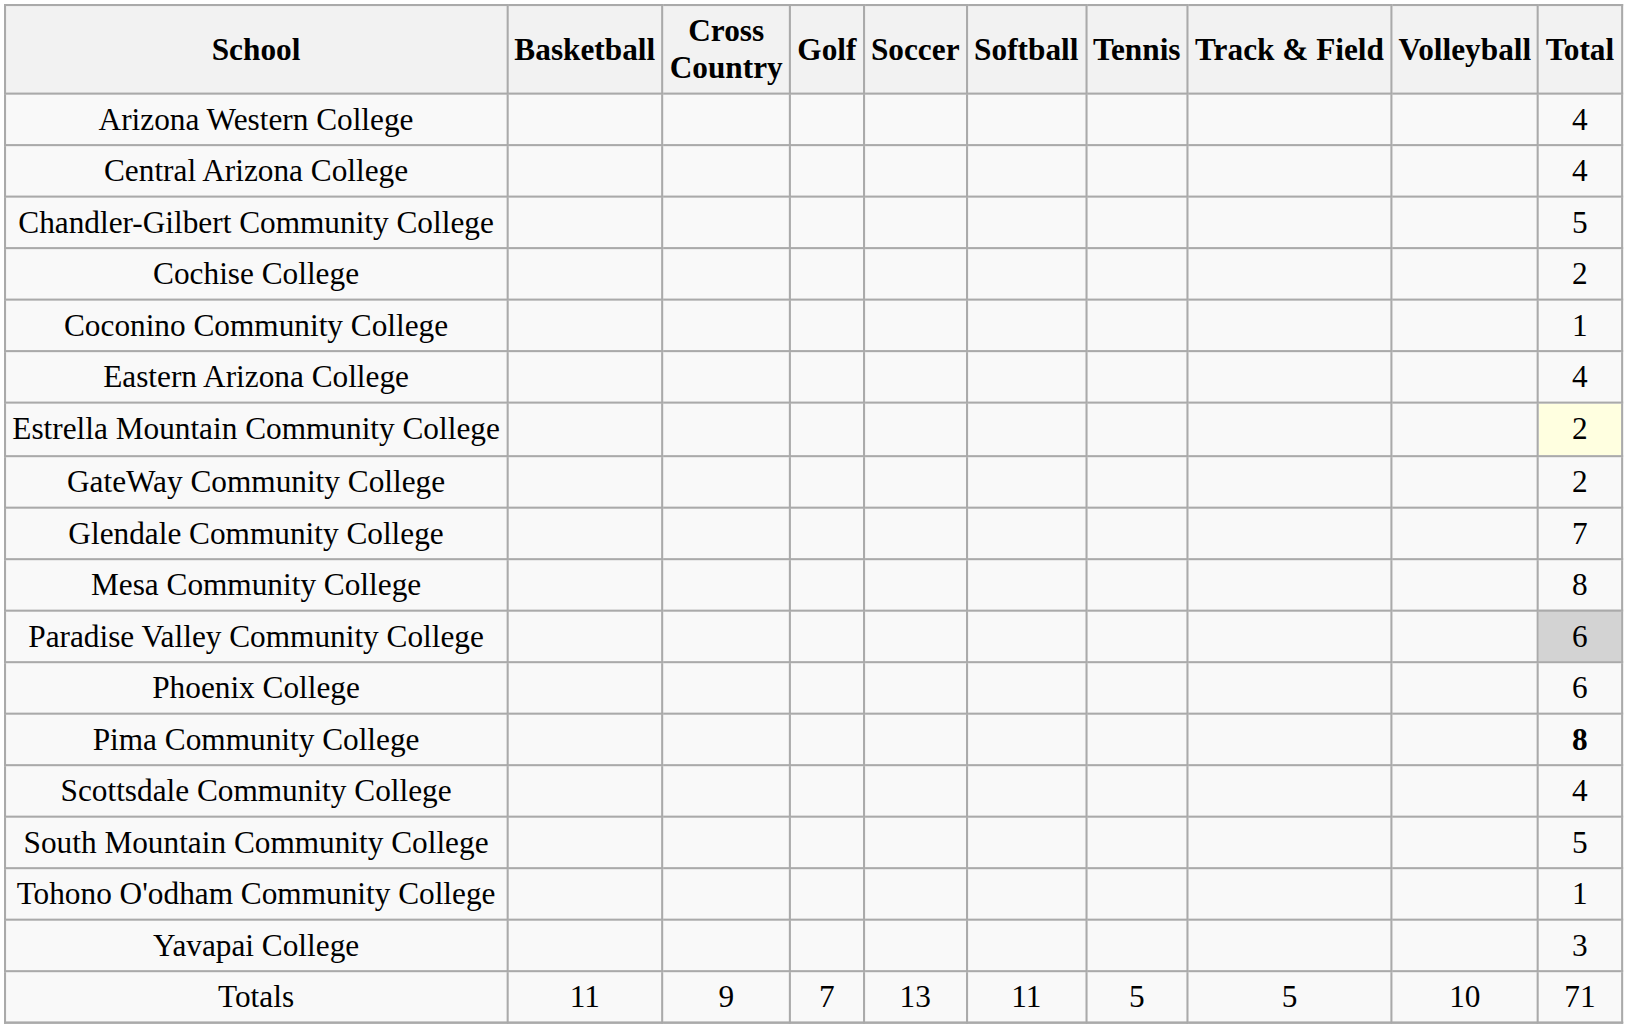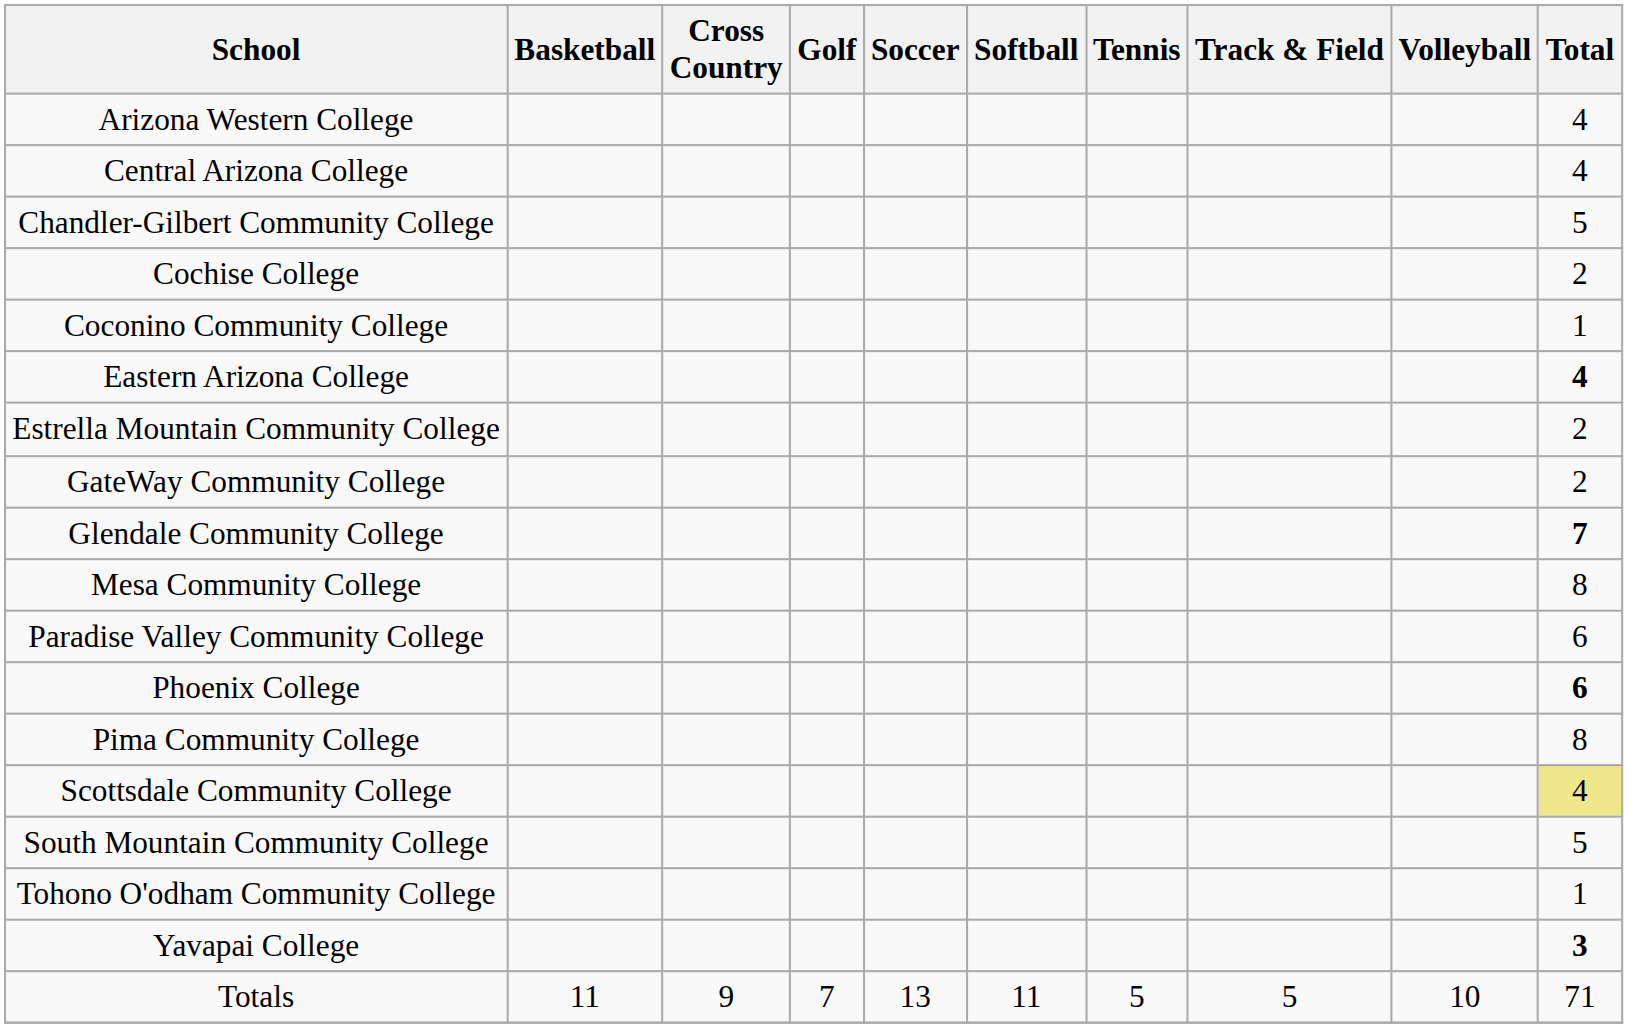Eastern Arizona College | Total: normal -> bold
Estrella Mountain Community College | Total: lightyellow background -> no background
Glendale Community College | Total: normal -> bold
Paradise Valley Community College | Total: lightgrey background -> no background
Phoenix College | Total: normal -> bold
Pima Community College | Total: bold -> normal
Scottsdale Community College | Total: no background -> khaki background
Yavapai College | Total: normal -> bold
